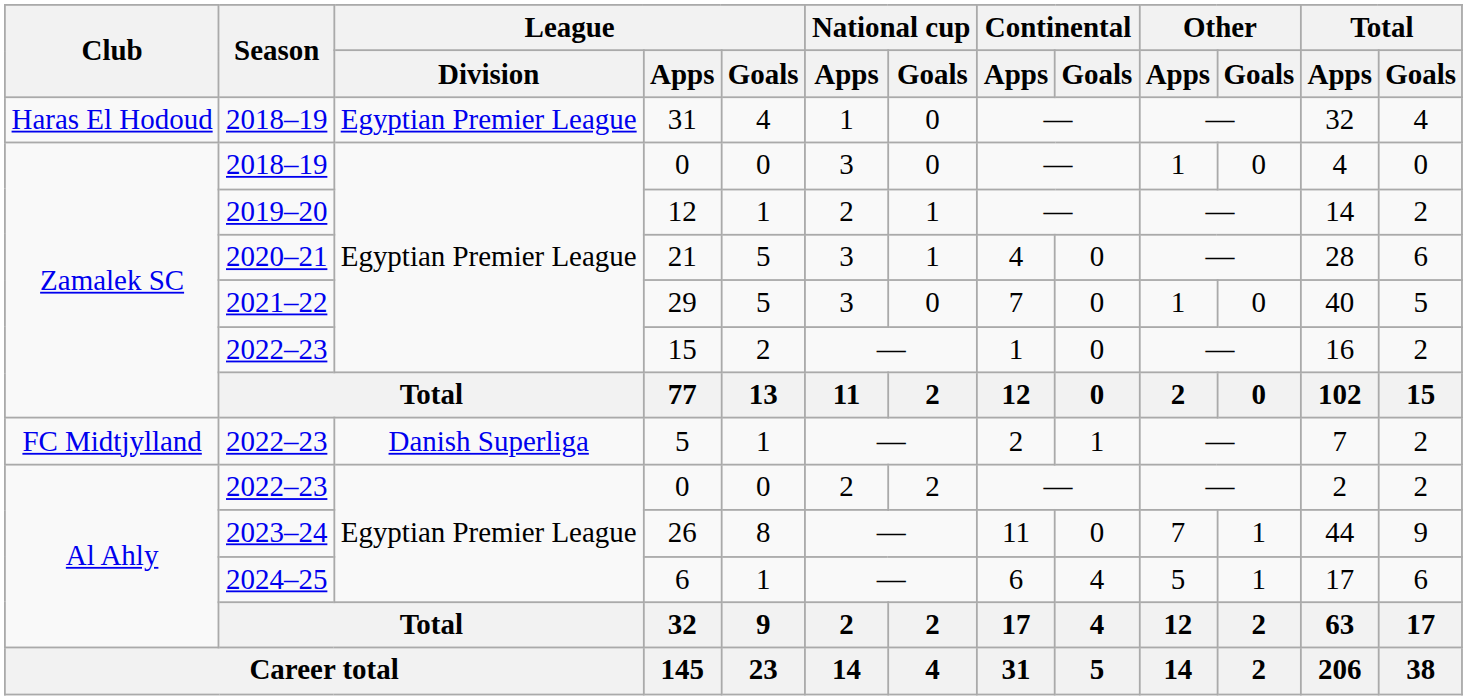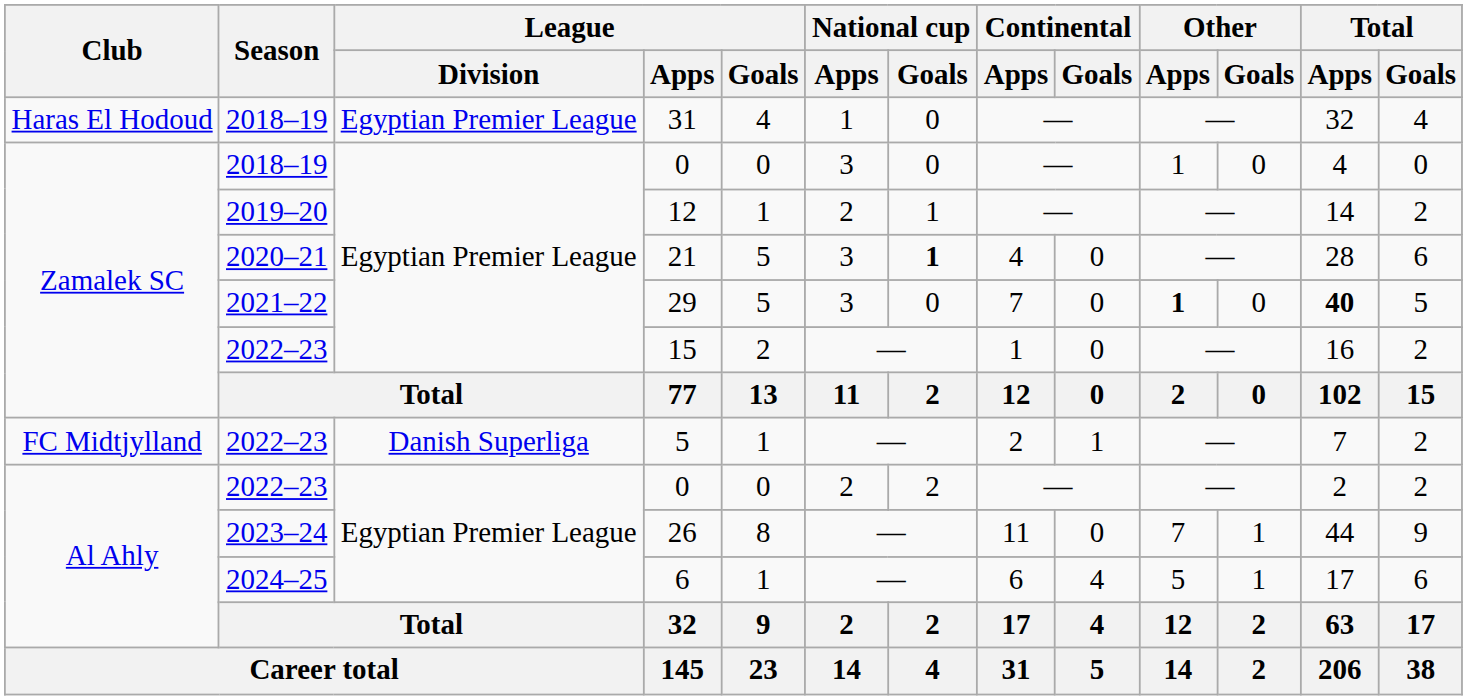21 | National cup / Goals: normal -> bold
29 | Other / Apps: normal -> bold
29 | Total / Apps: normal -> bold
